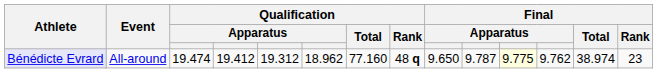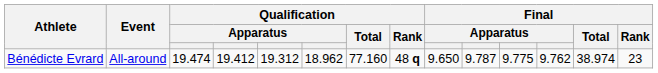row 4 | Athlete: lavender background -> no background
row 4 | column 11: lightyellow background -> no background
